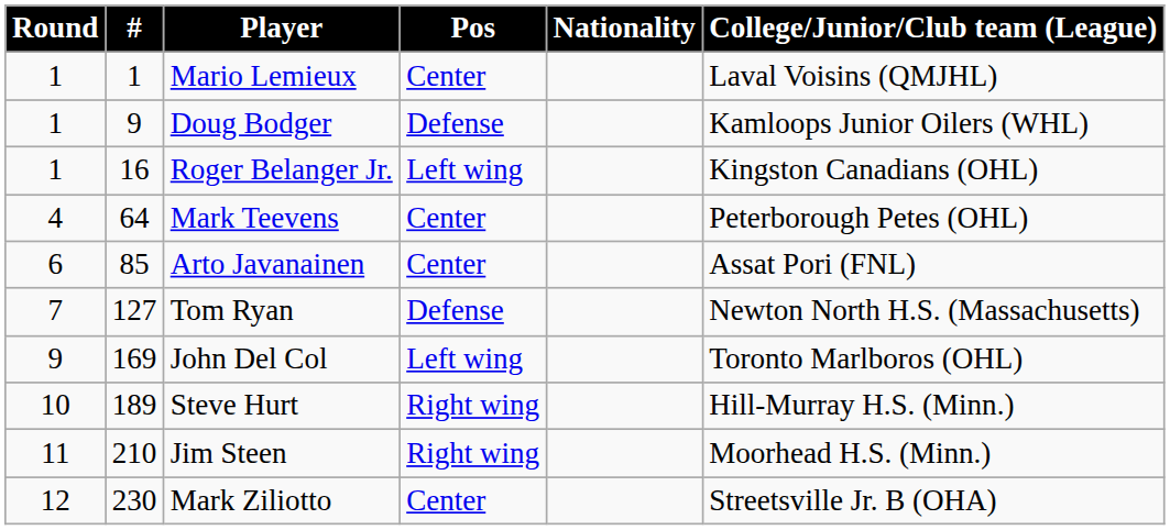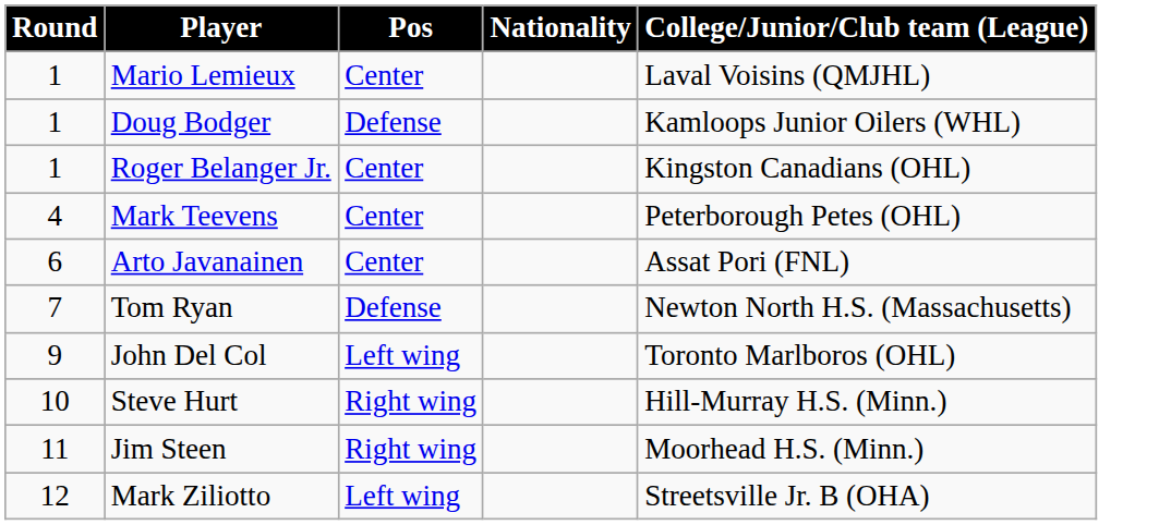- column: # | 1 | 9 | 16 | 64 | 85 | 127 | 169 | 189 | 210 | 230
Roger Belanger Jr. | Pos: Left wing -> Center
Mark Ziliotto | Pos: Center -> Left wing
